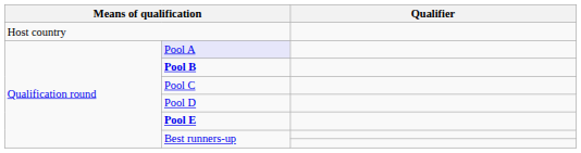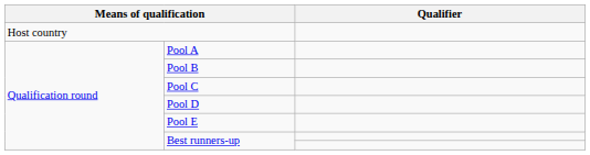Pool A | column 2: lavender background -> no background
Pool B | column 2: bold -> normal
Pool E | column 2: bold -> normal
